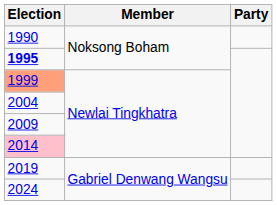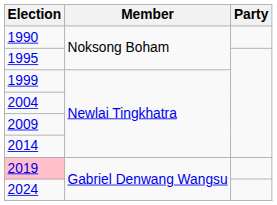1995 | Election: bold -> normal
1999 | Election: lightsalmon background -> no background
2014 | Election: pink background -> no background
2019 | Election: no background -> pink background
